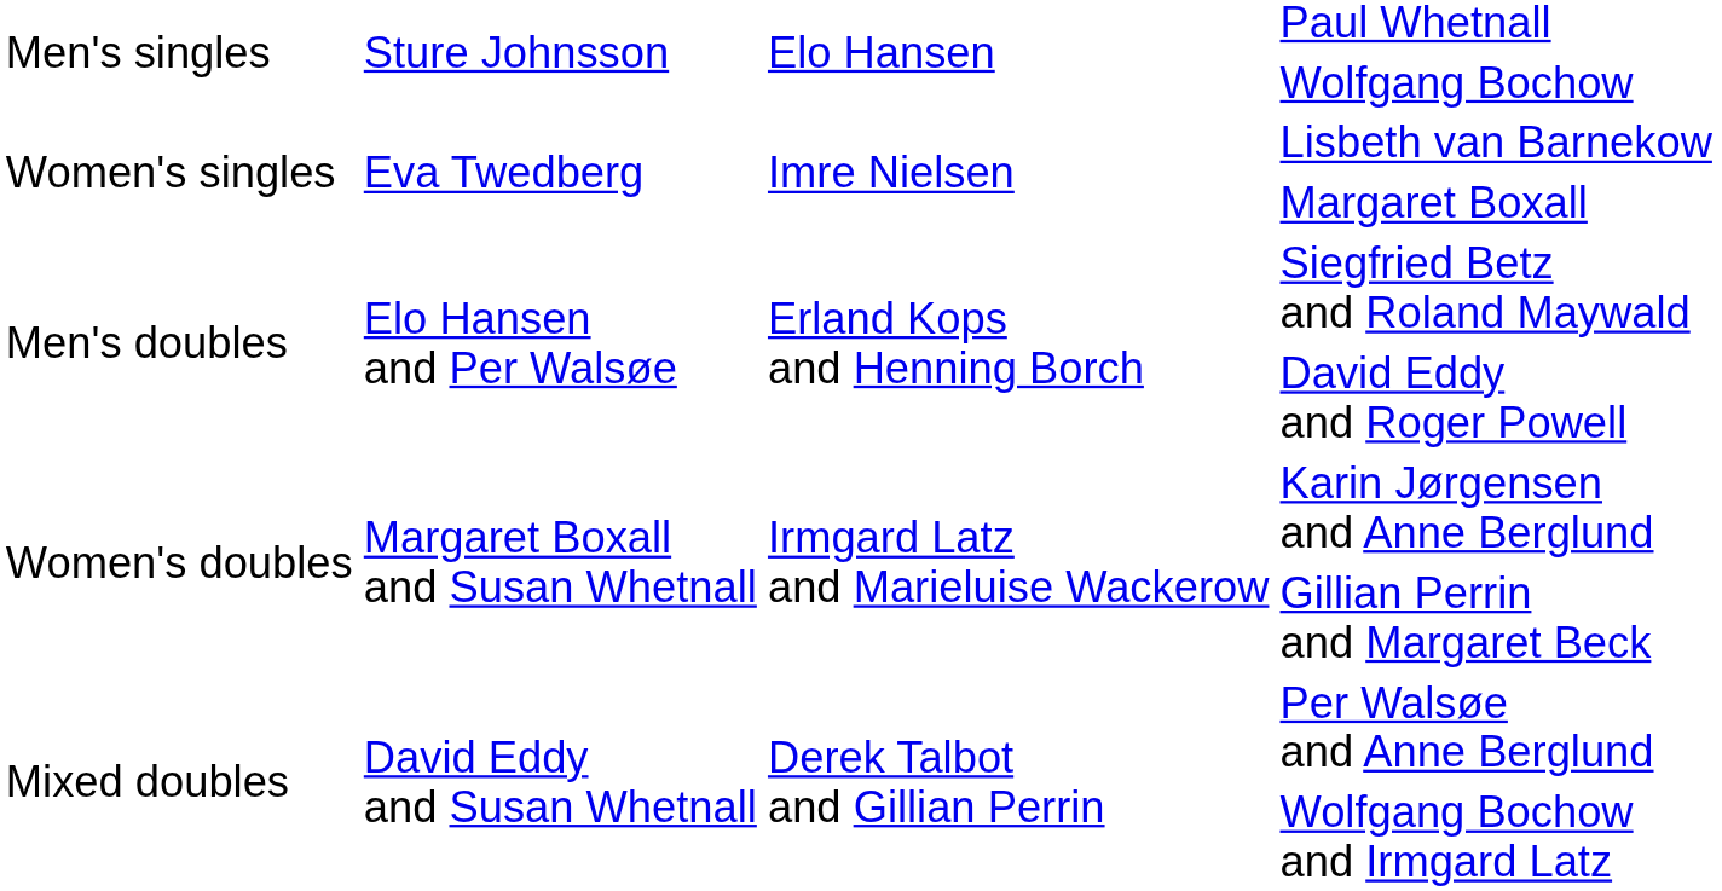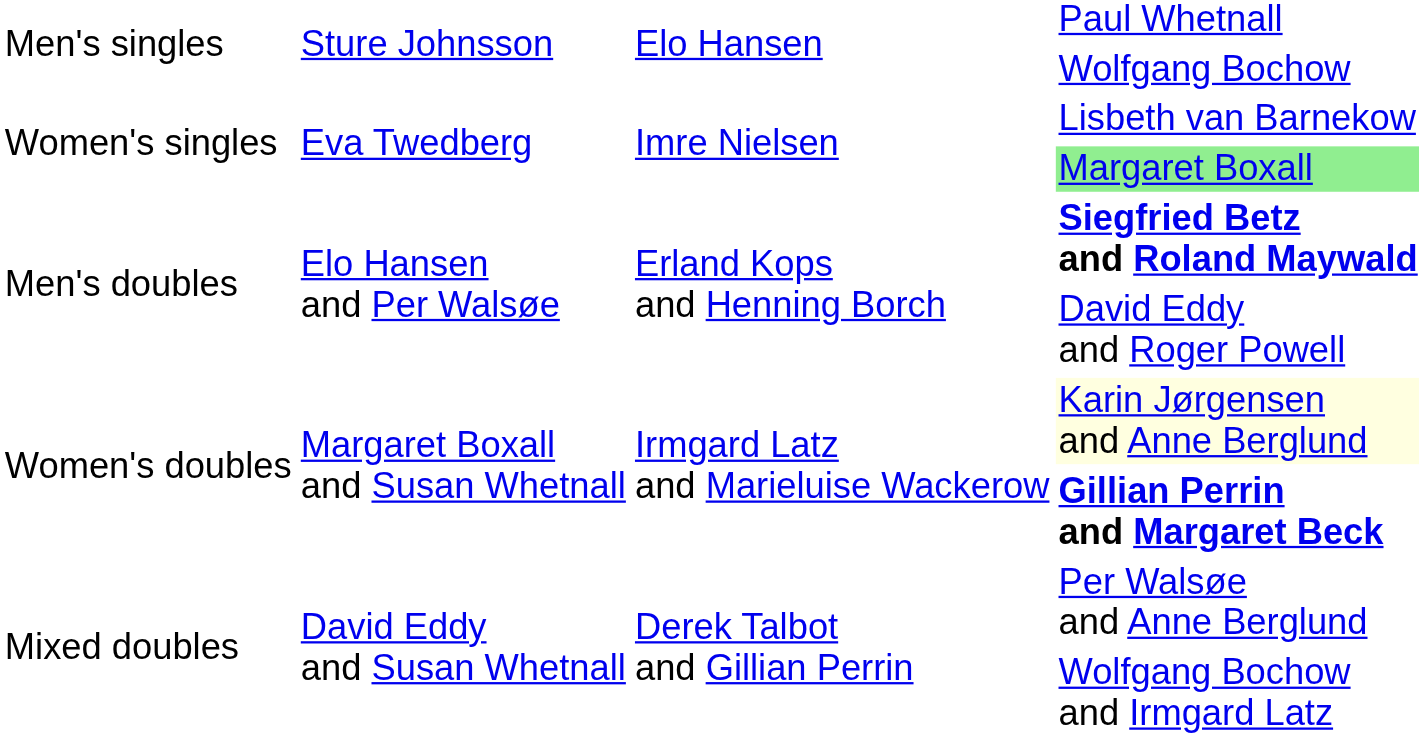Margaret Boxall | column 4: no background -> lightgreen background
Siegfried Betz and Roland Maywald | column 4: normal -> bold
Karin Jørgensen and Anne Berglund | column 4: no background -> lightyellow background
Gillian Perrin and Margaret Beck | column 4: normal -> bold
